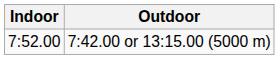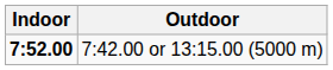7:42.00 or 13:15.00 (5000 m) | Indoor: normal -> bold
